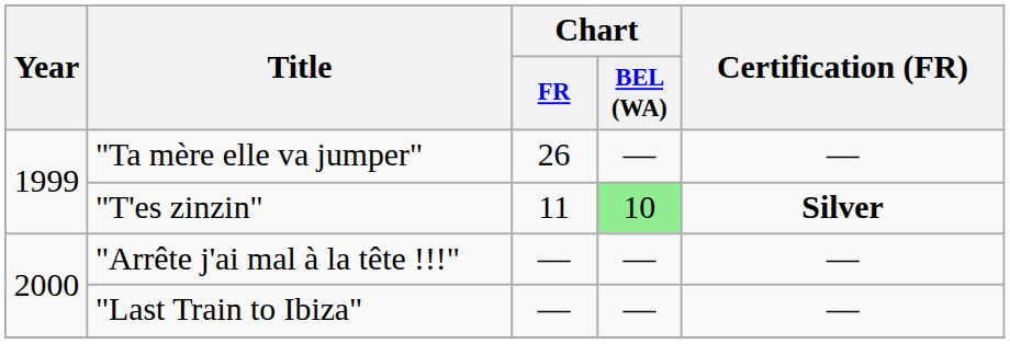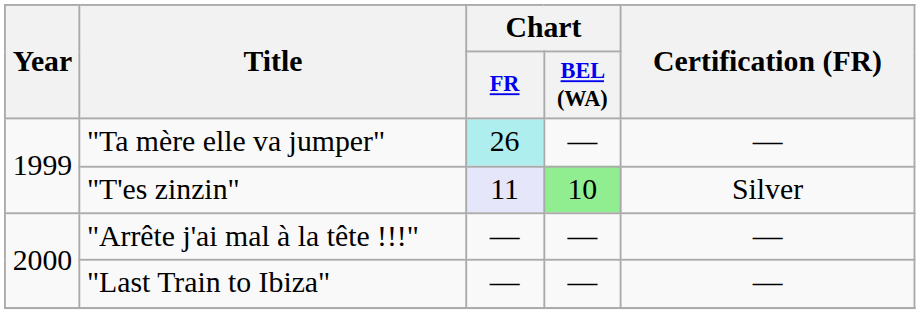"Ta mère elle va jumper" | Chart / FR: no background -> paleturquoise background
"T'es zinzin" | Chart / FR: no background -> lavender background
"T'es zinzin" | Certification (FR): bold -> normal
